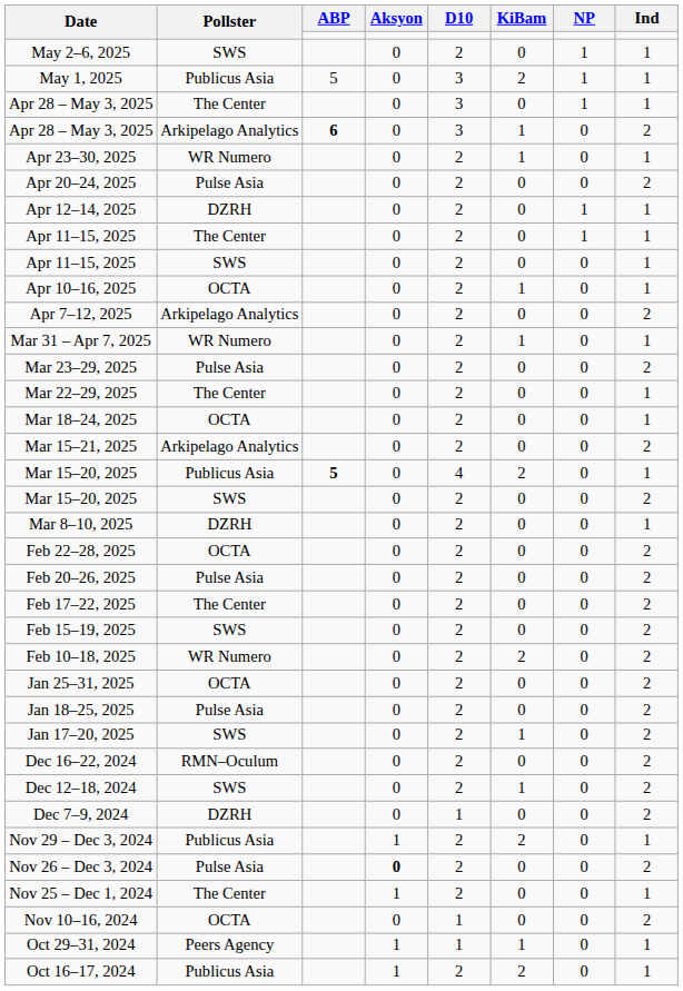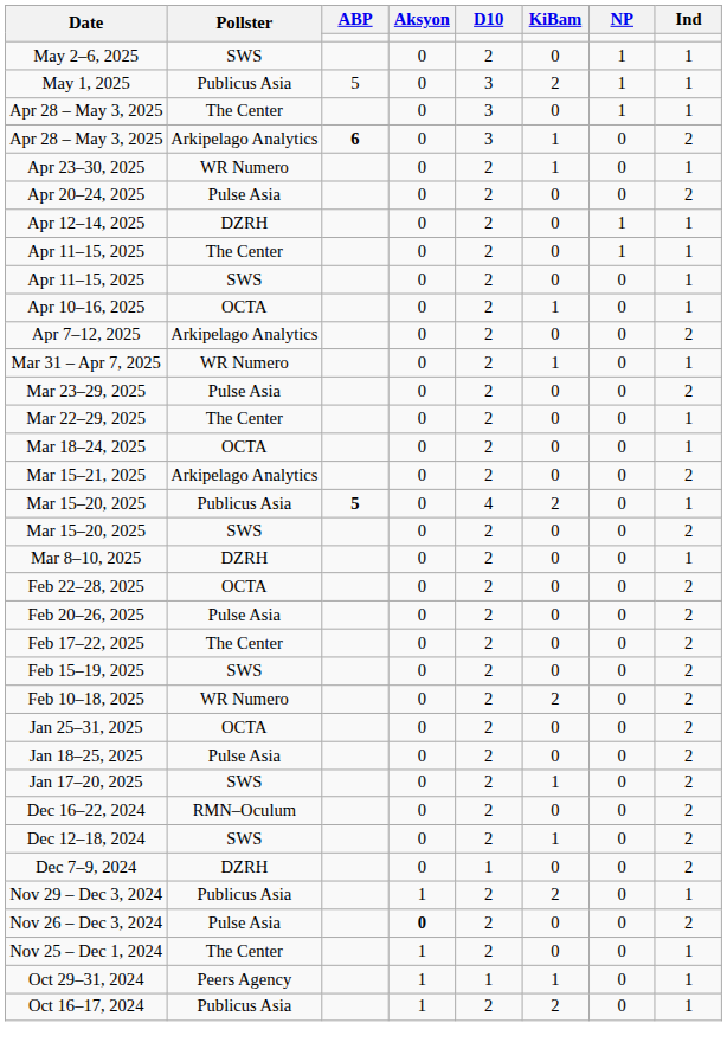- row: Nov 10–16, 2024 | OCTA | 0 | 1 | 0 | 0 | 2
